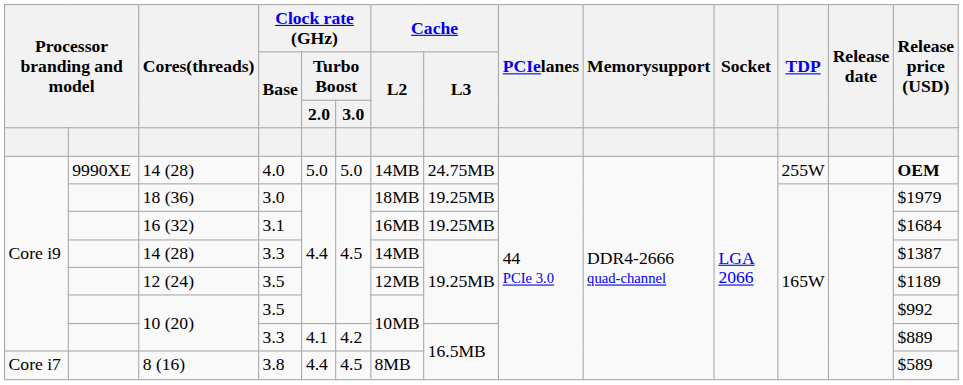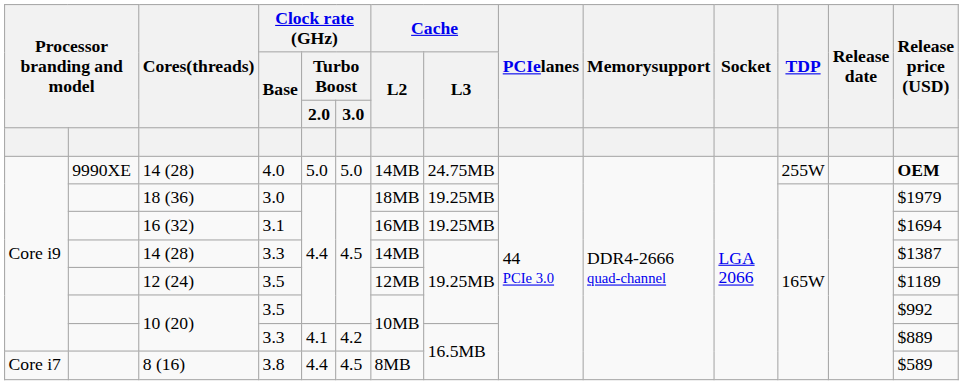16 (32) | Release price (USD): $1684 -> $1694
